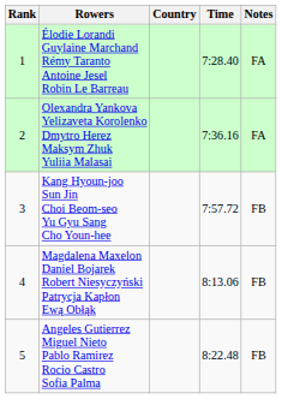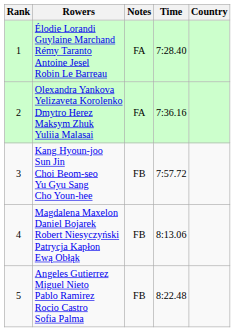columns swapped: Country <-> Notes
